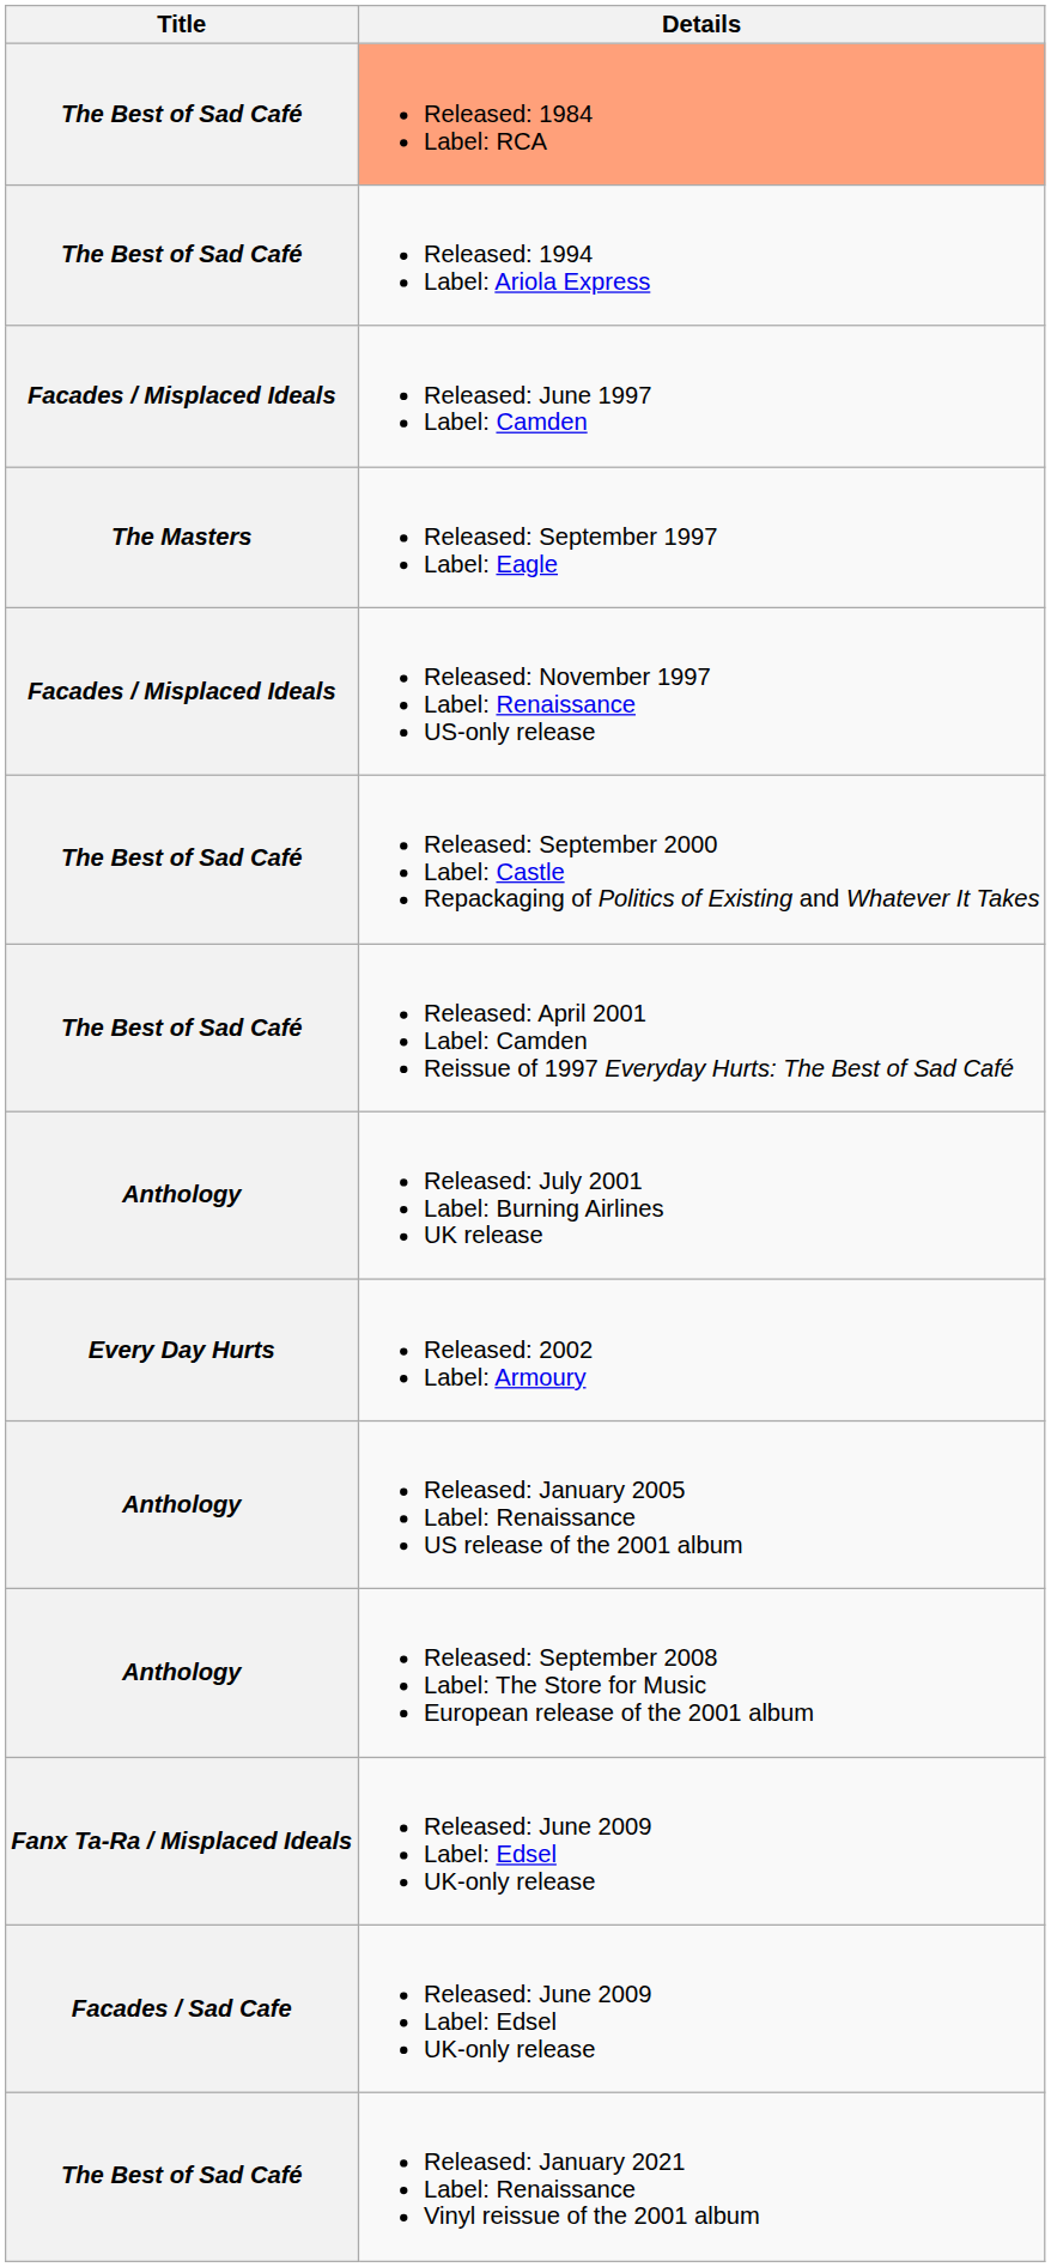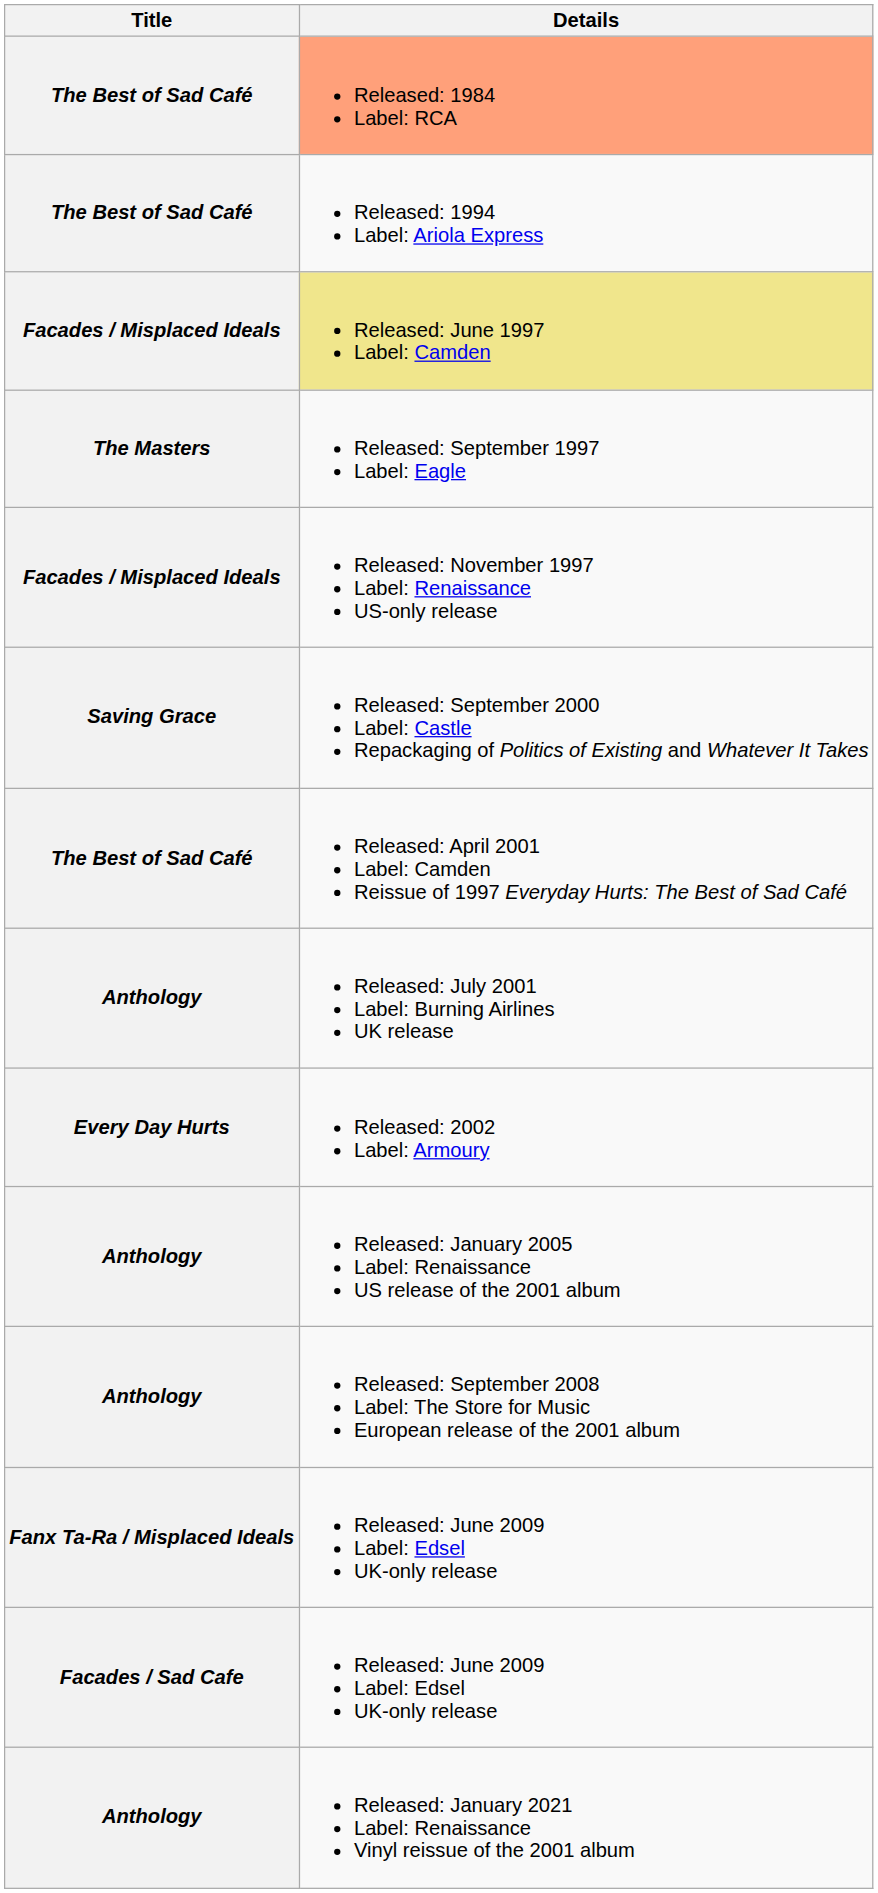row 4 | Details: no background -> khaki background
row 7 | Title: The Best of Sad Café -> Saving Grace
row 15 | Title: The Best of Sad Café -> Anthology
